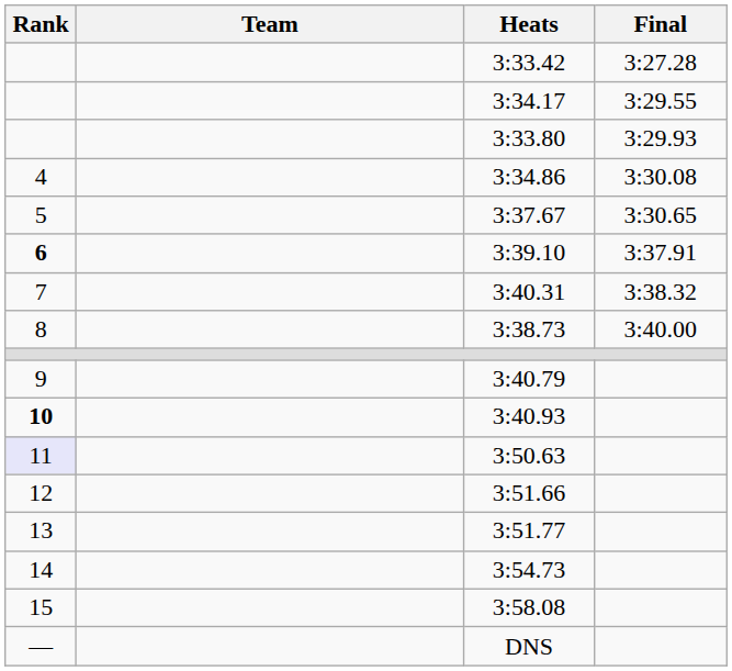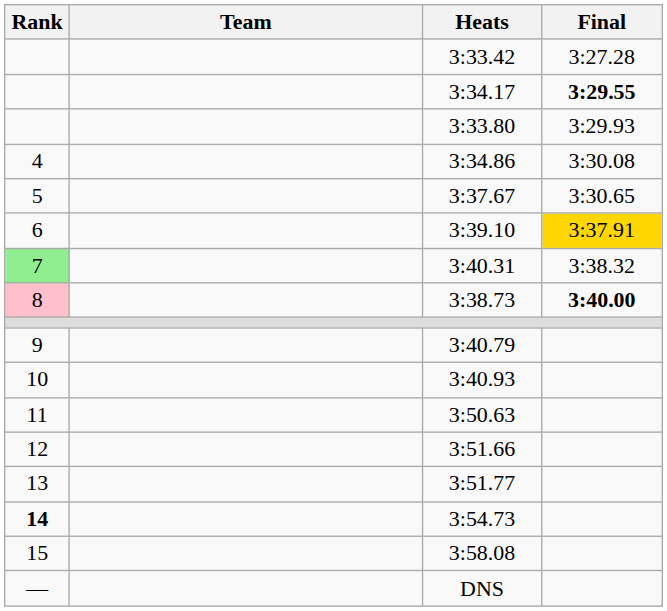3:34.17 | Final: normal -> bold
3:39.10 | Rank: bold -> normal
3:39.10 | Final: no background -> gold background
3:40.31 | Rank: no background -> lightgreen background
3:38.73 | Rank: no background -> pink background
3:38.73 | Final: normal -> bold
3:40.93 | Rank: bold -> normal
3:50.63 | Rank: lavender background -> no background
3:54.73 | Rank: normal -> bold
